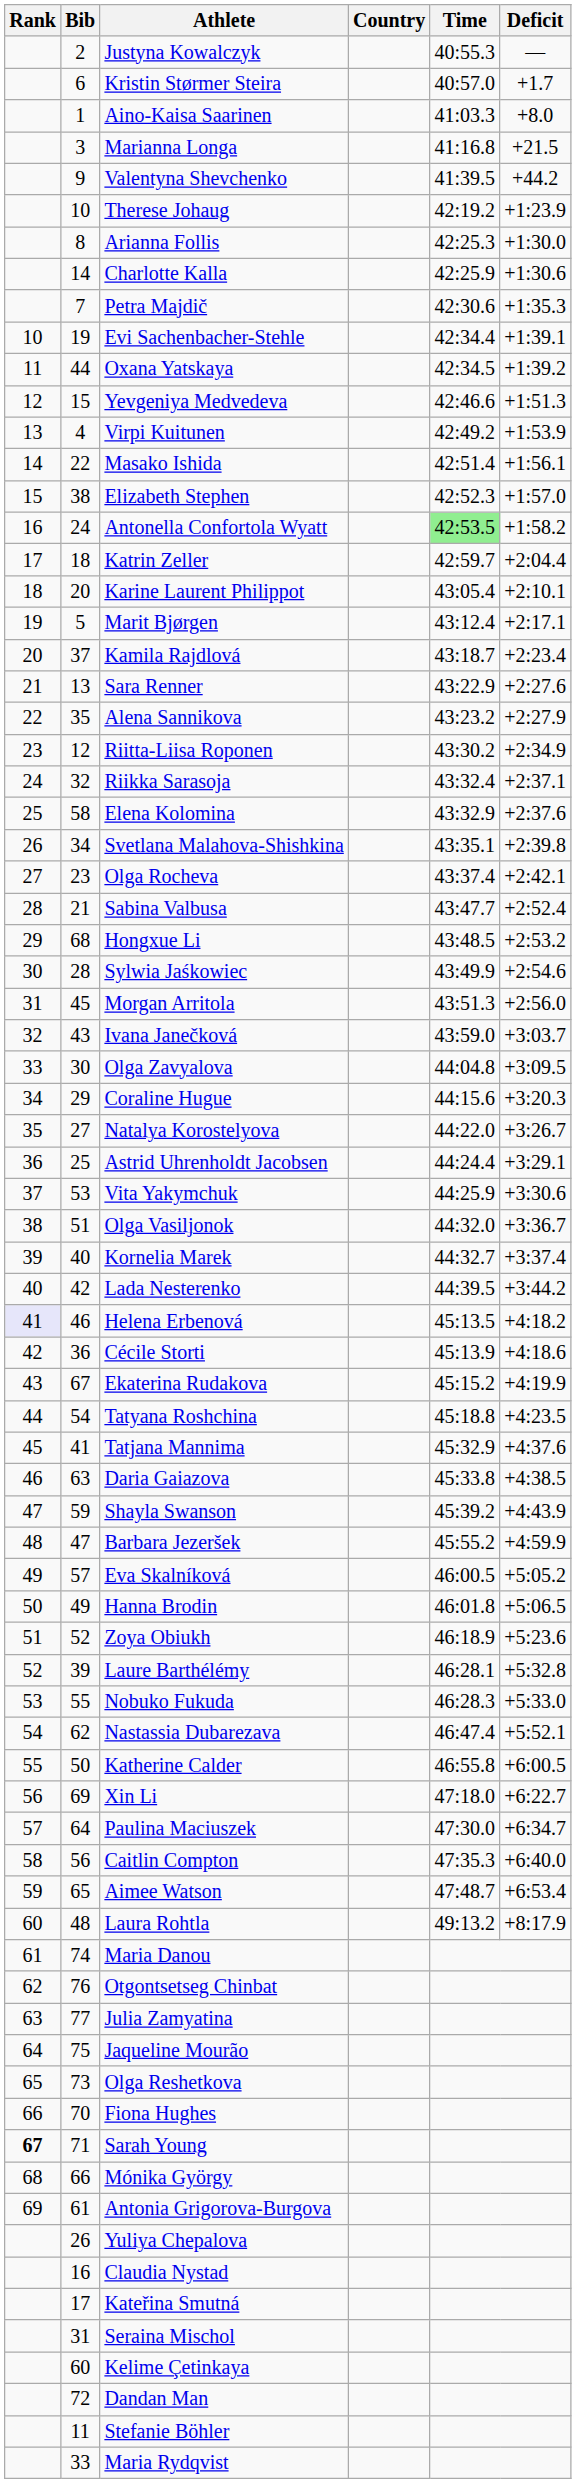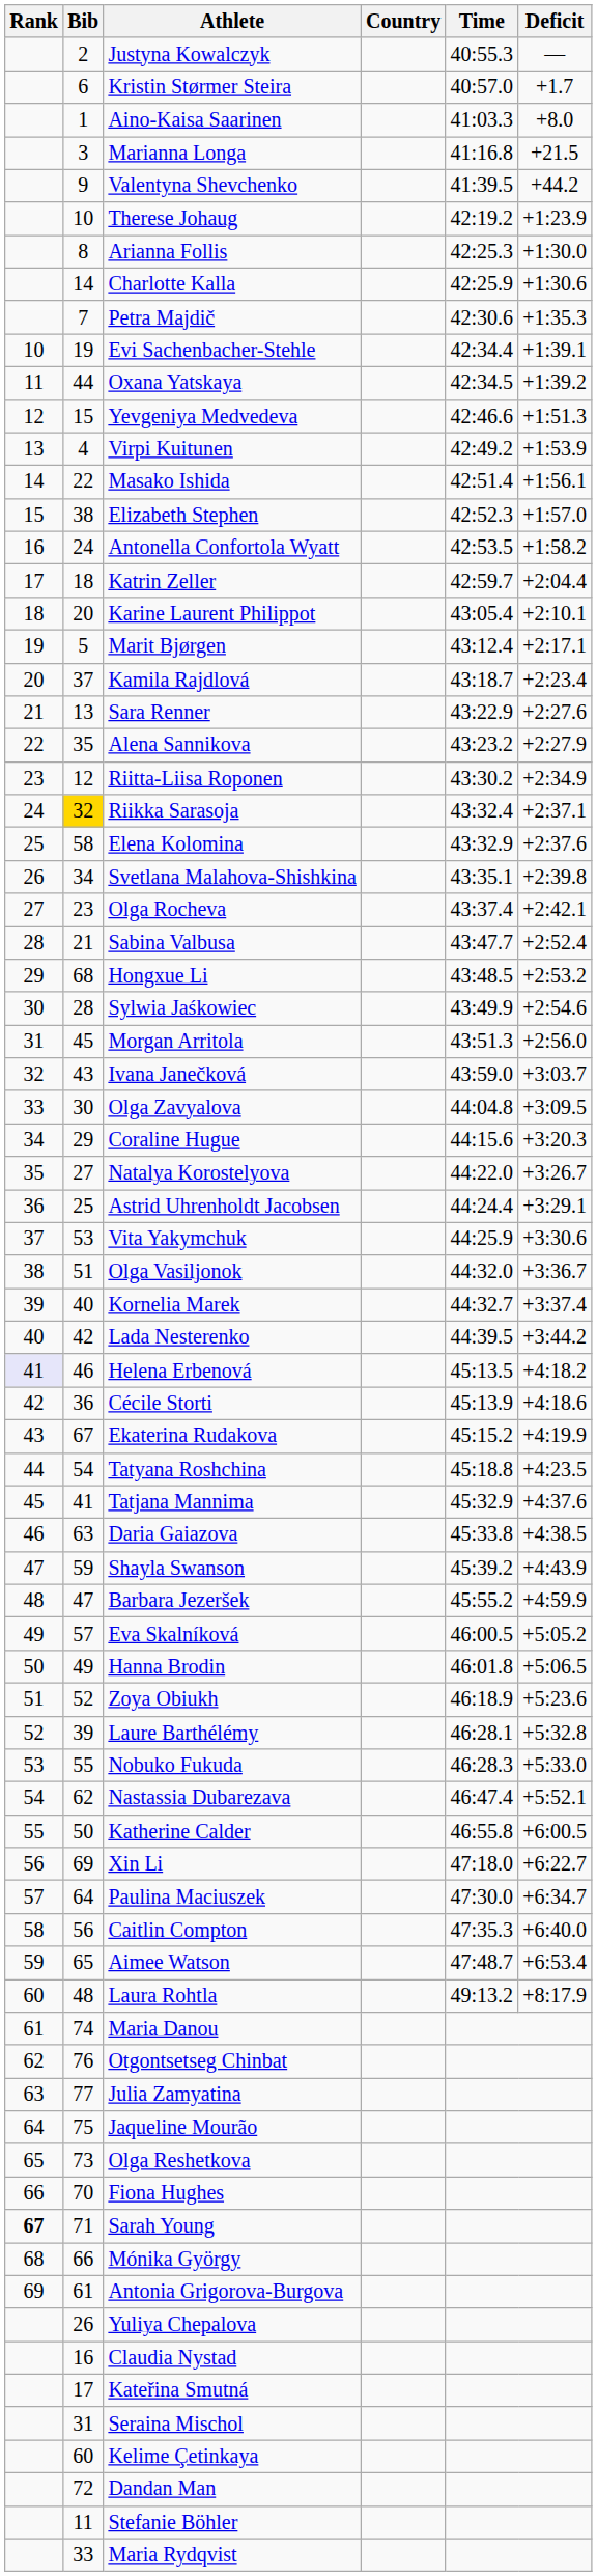Antonella Confortola Wyatt | Time: lightgreen background -> no background
Riikka Sarasoja | Bib: no background -> gold background
